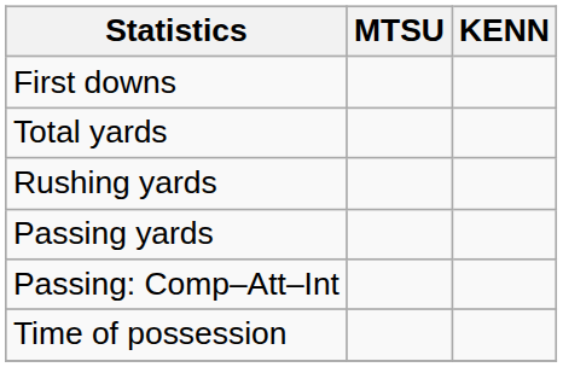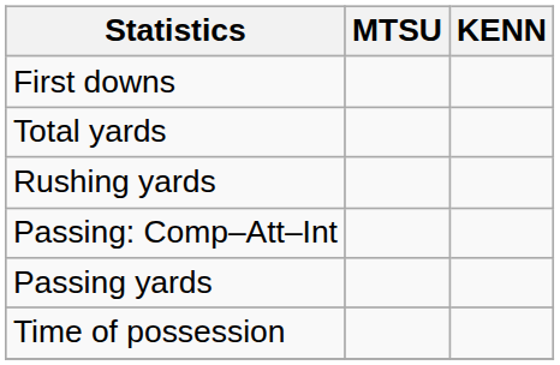rows swapped: Passing yards <-> Passing: Comp–Att–Int
